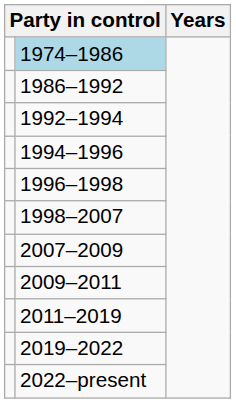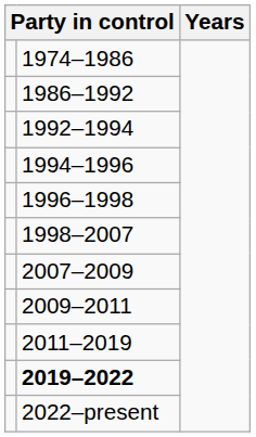1974–1986 | column 2: lightblue background -> no background
2019–2022 | column 2: normal -> bold
